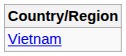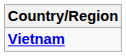row 2 | column 1: normal -> bold
